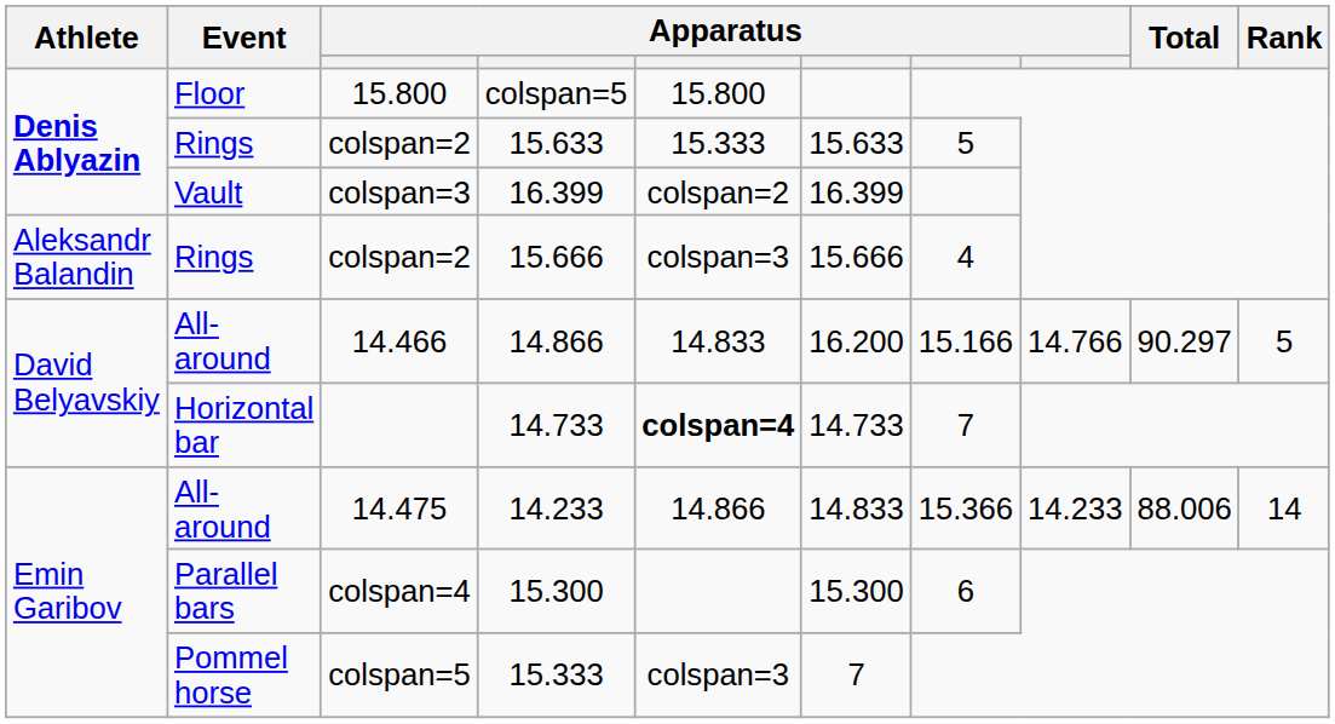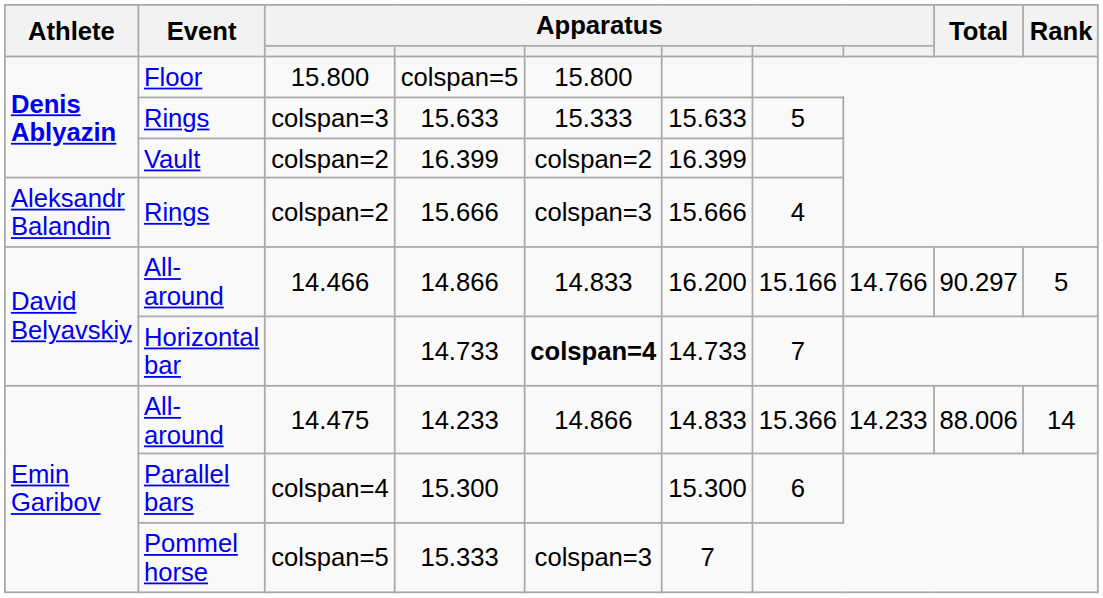row 4 | column 3: colspan=2 -> colspan=3
row 5 | column 3: colspan=3 -> colspan=2
